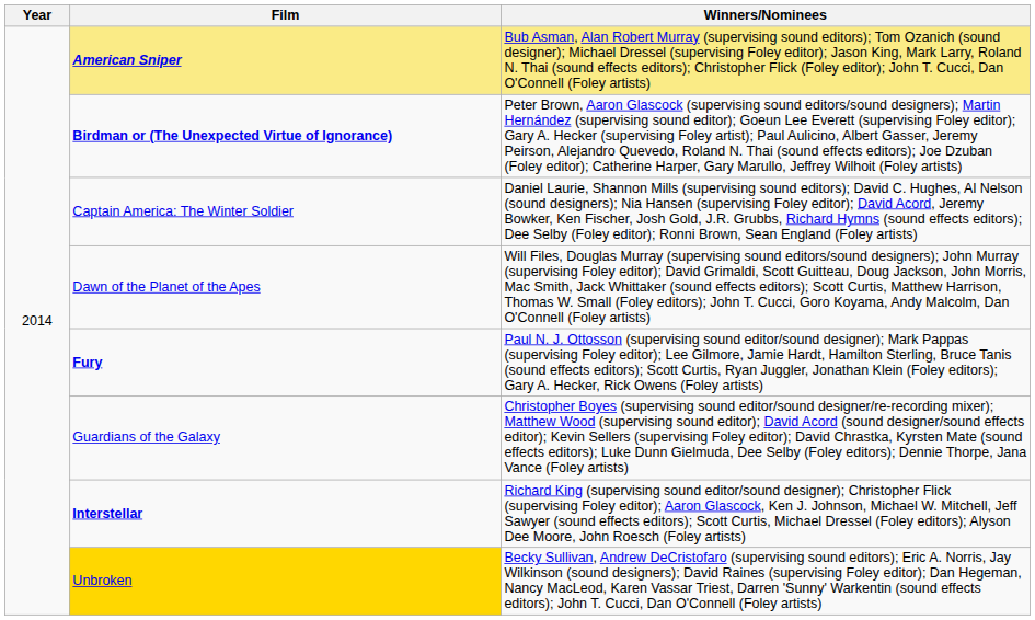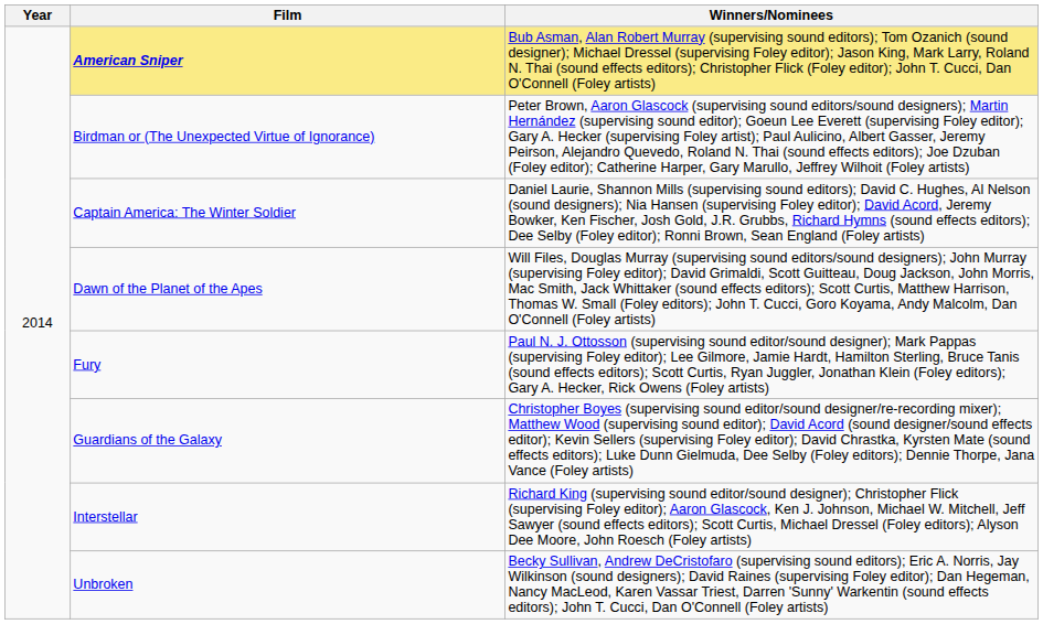Birdman or (The Unexpected Virtue of Ignorance) | Film: bold -> normal
Fury | Film: bold -> normal
Interstellar | Film: bold -> normal
Unbroken | Film: gold background -> no background
